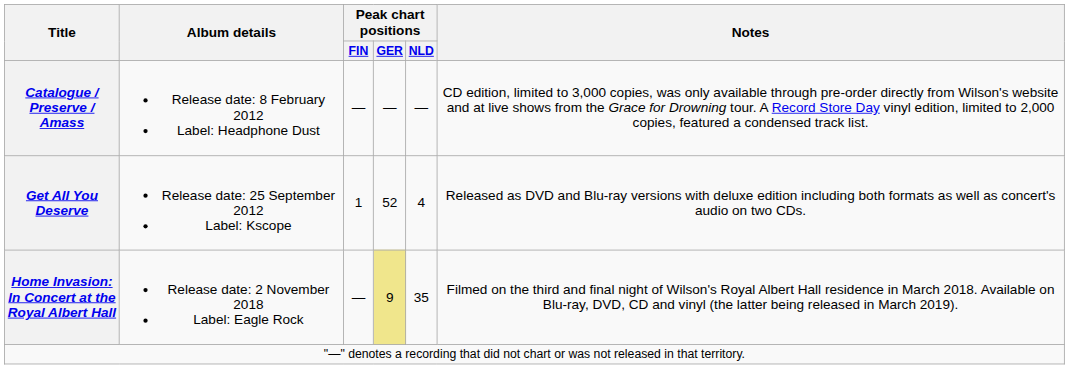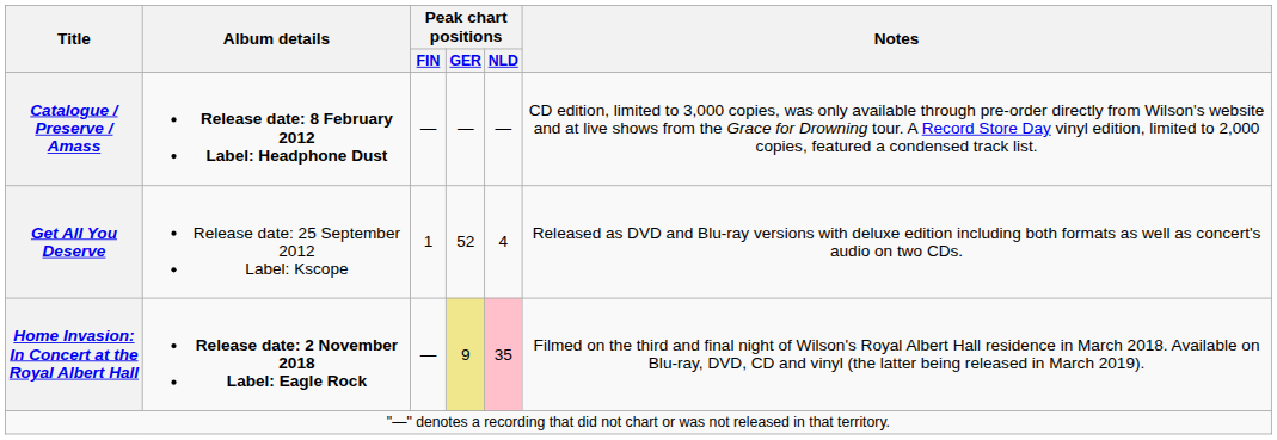Catalogue / Preserve / Amass | Album details: normal -> bold
Home Invasion: In Concert at the Royal Albert Hall | Album details: normal -> bold
Home Invasion: In Concert at the Royal Albert Hall | Peak chart positions / NLD: no background -> pink background
